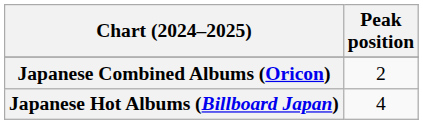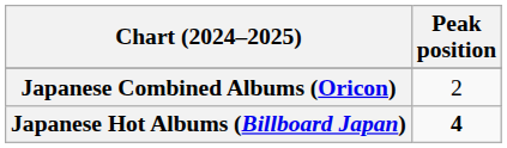Japanese Hot Albums (Billboard Japan) | Peak position: normal -> bold
